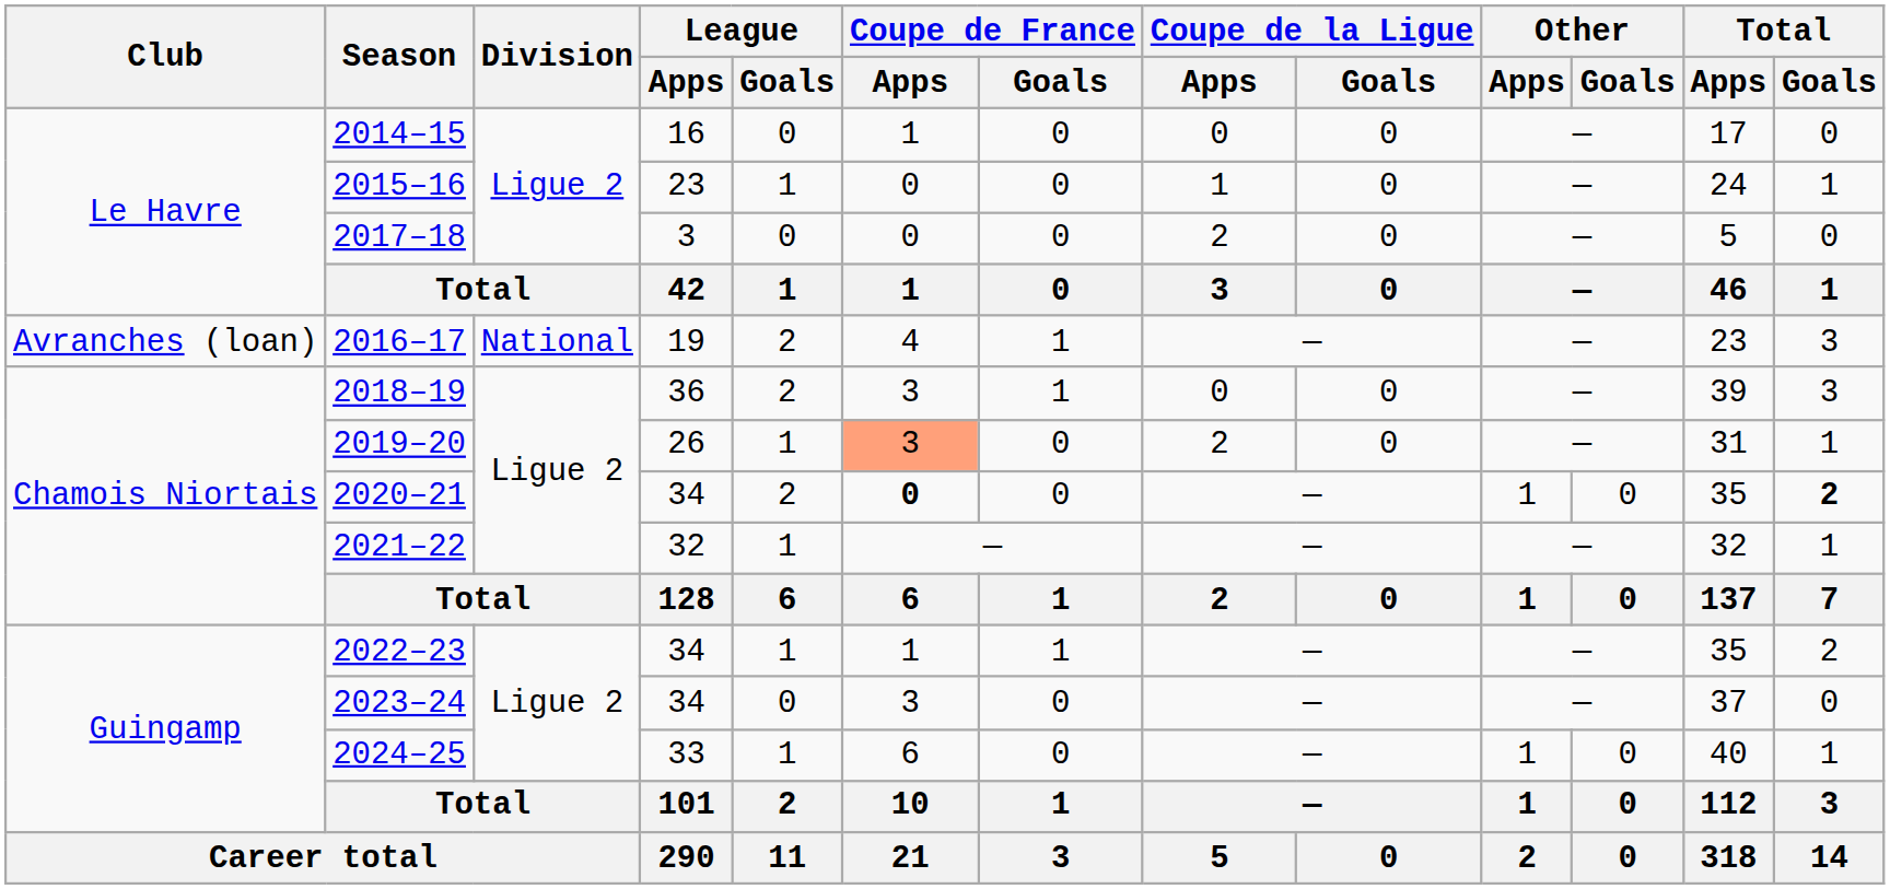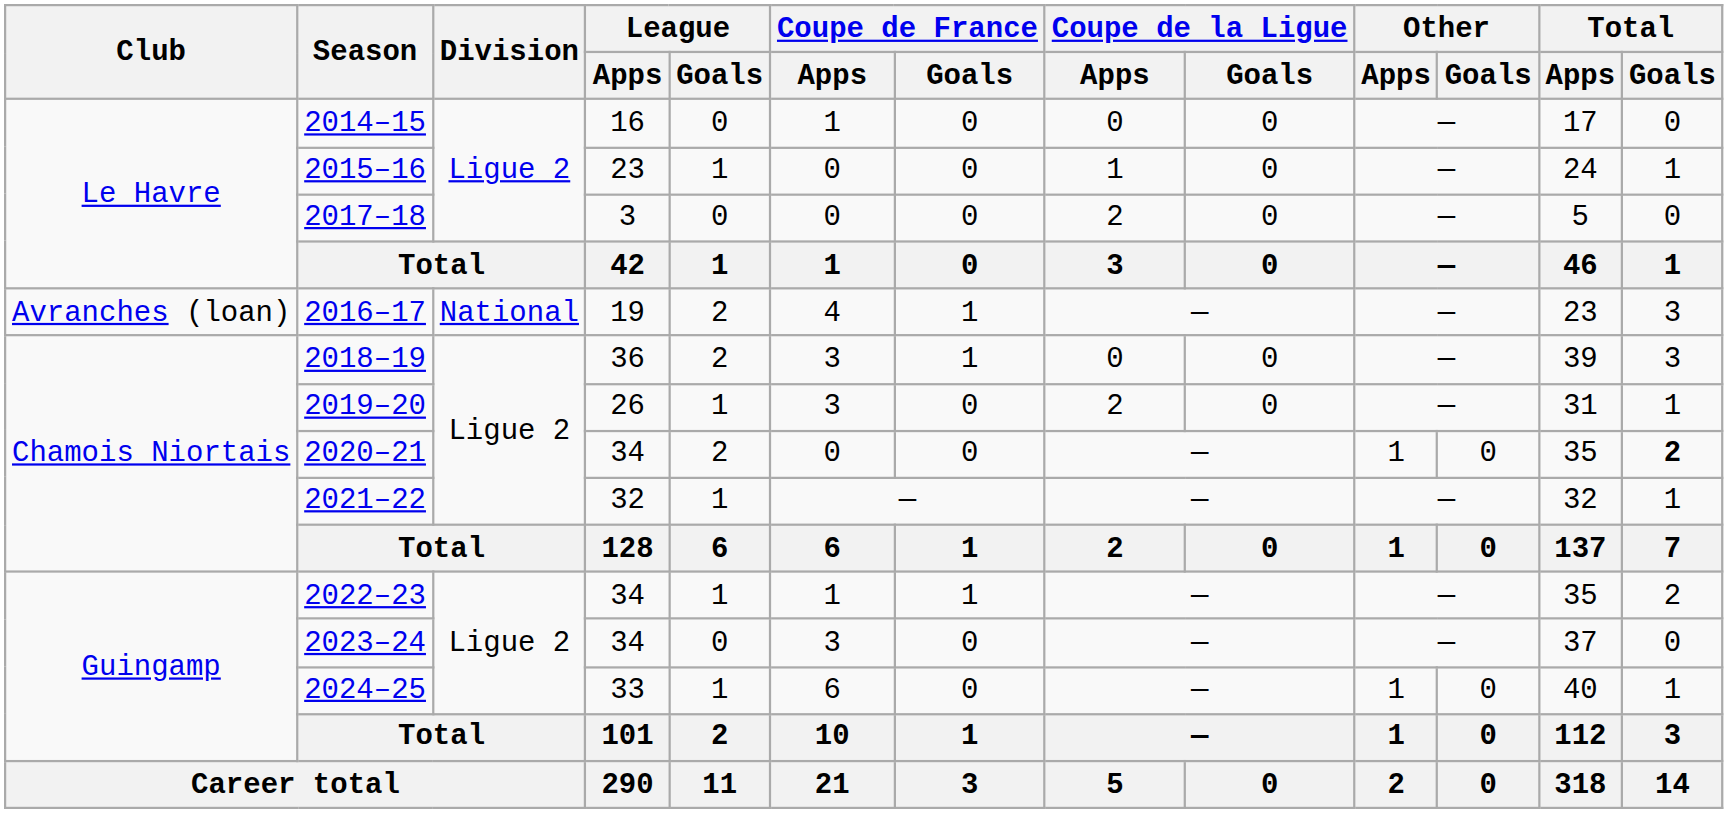2019–20 | Coupe de France / Apps: lightsalmon background -> no background
2020–21 | Coupe de France / Apps: bold -> normal
